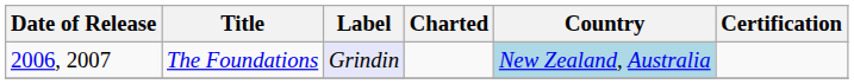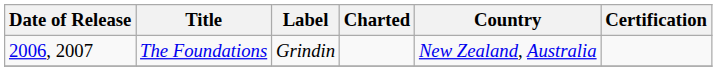The Foundations | Label: lavender background -> no background
The Foundations | Country: lightblue background -> no background
